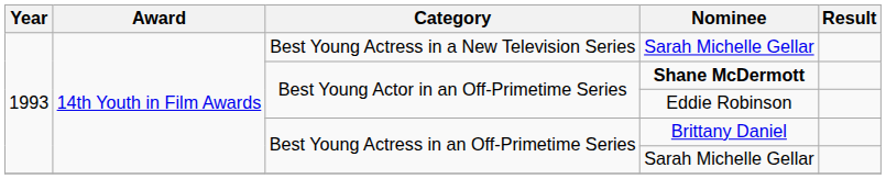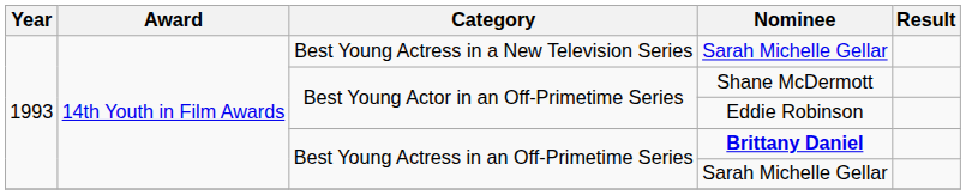Shane McDermott | Nominee: bold -> normal
Brittany Daniel | Nominee: normal -> bold
